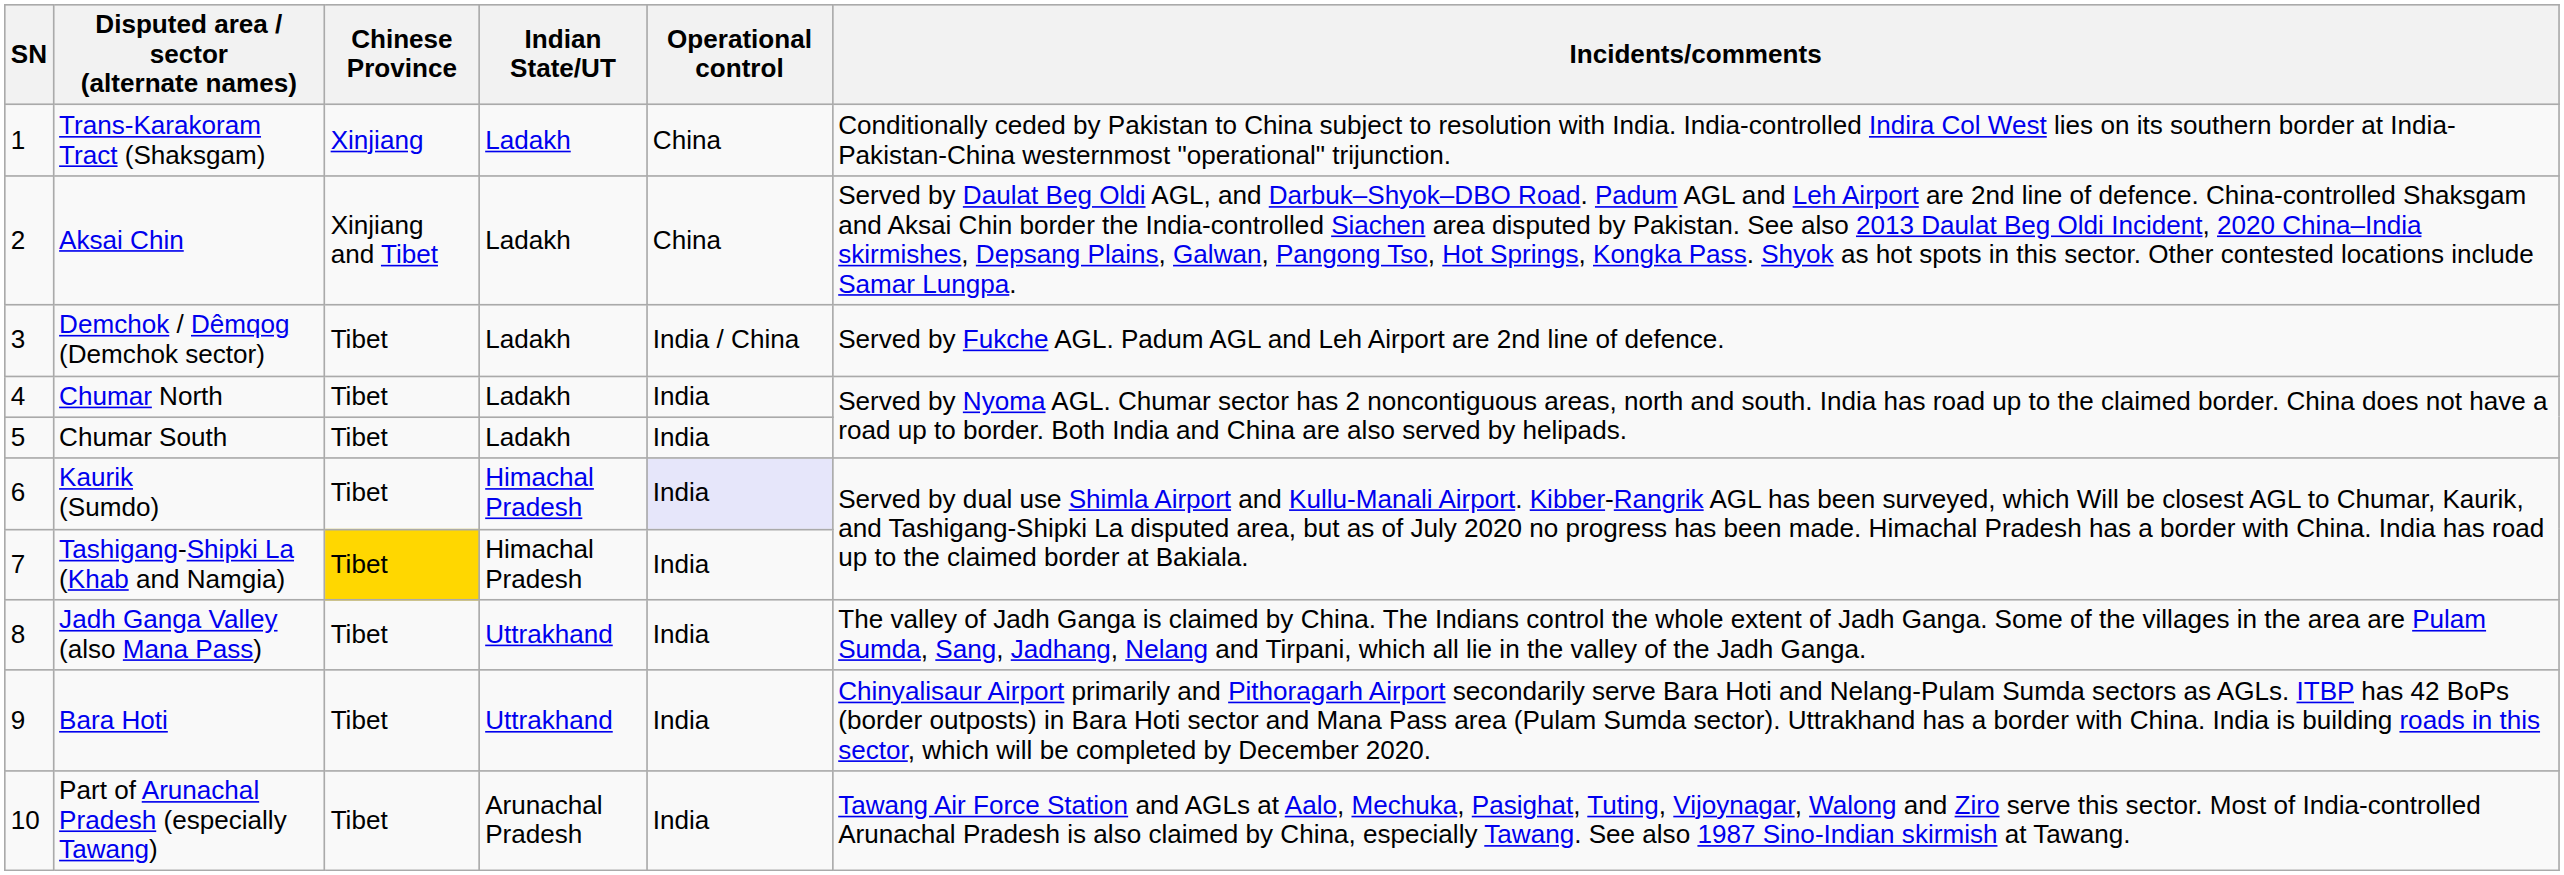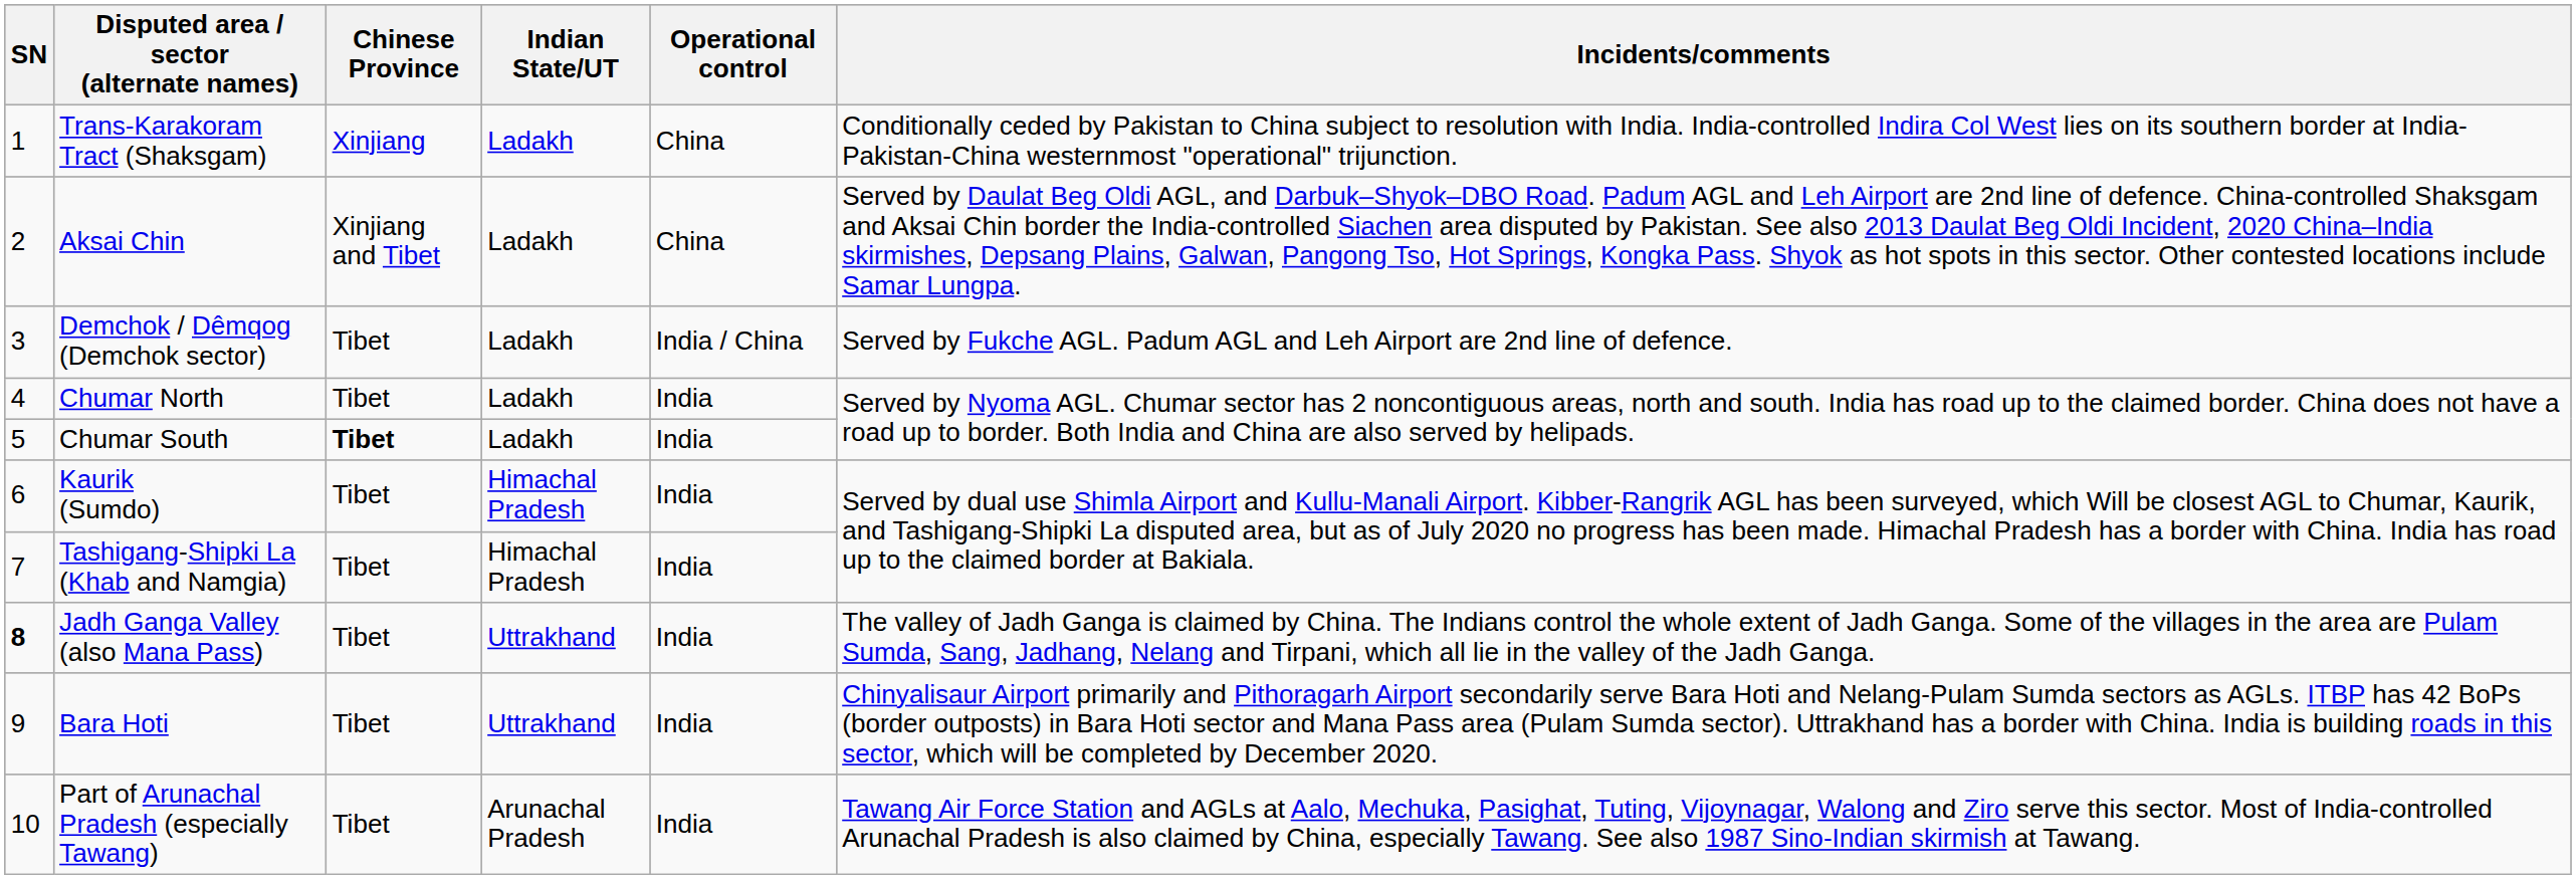Chumar South | Chinese Province: normal -> bold
Kaurik (Sumdo) | Operational control: lavender background -> no background
Tashigang-Shipki La (Khab and Namgia) | Chinese Province: gold background -> no background
Jadh Ganga Valley (also Mana Pass) | SN: normal -> bold
